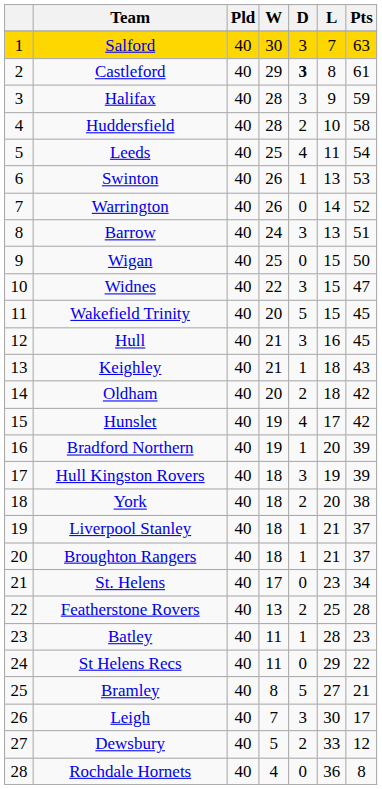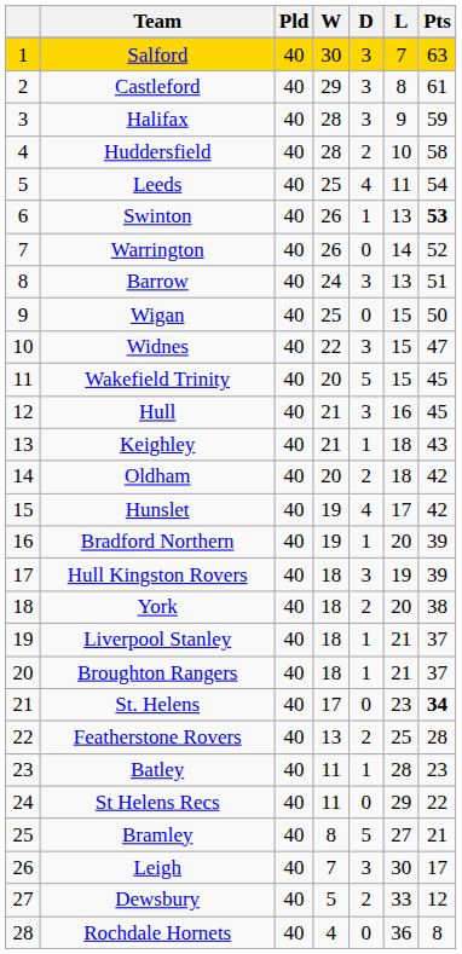Castleford | D: bold -> normal
Swinton | Pts: normal -> bold
St. Helens | Pts: normal -> bold
